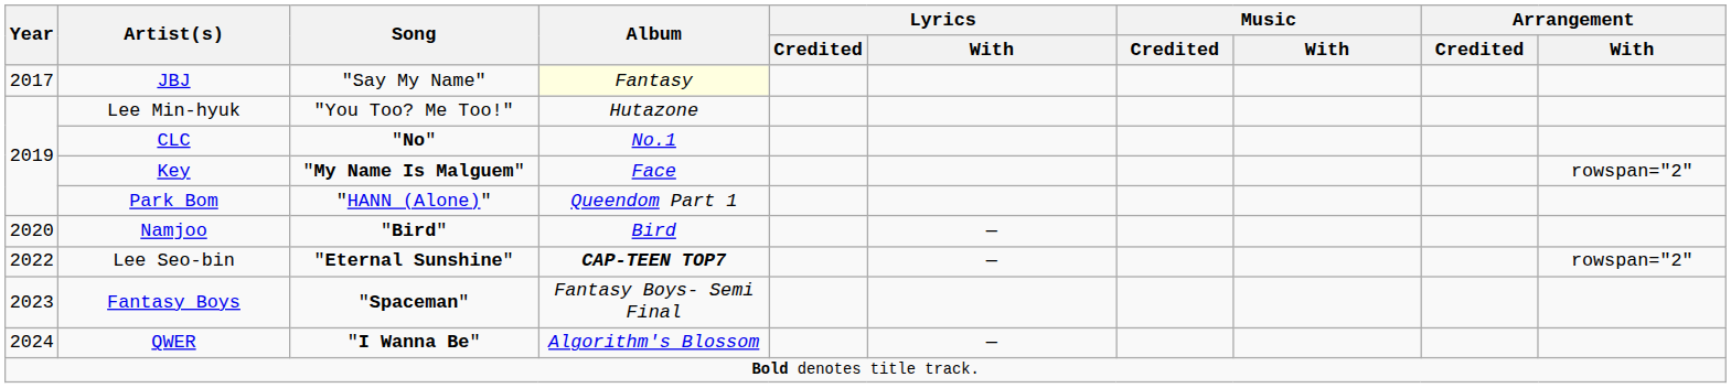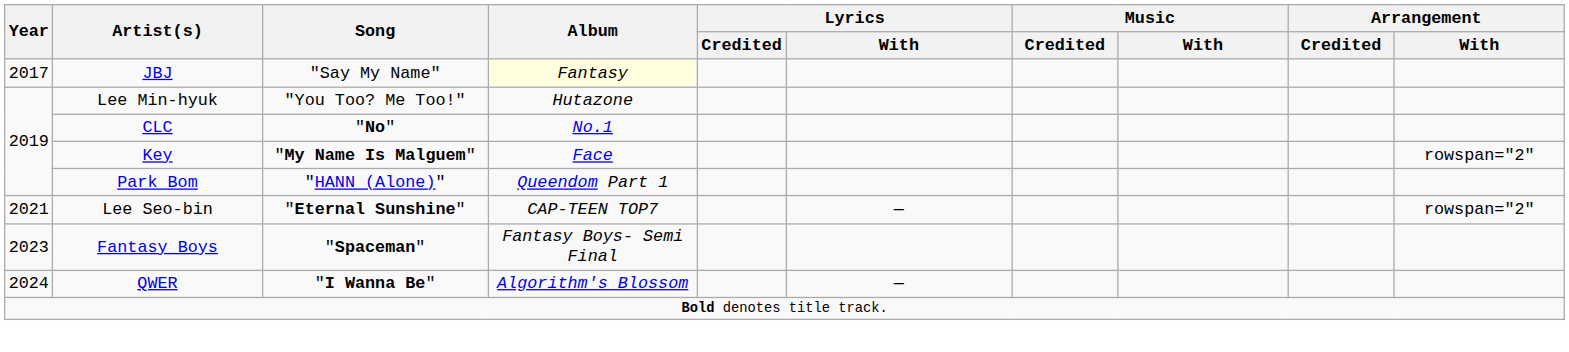- row: 2020 | Namjoo | "Bird" | Bird | —
Lee Seo-bin | Year: 2022 -> 2021
Lee Seo-bin | Album: bold -> normal
